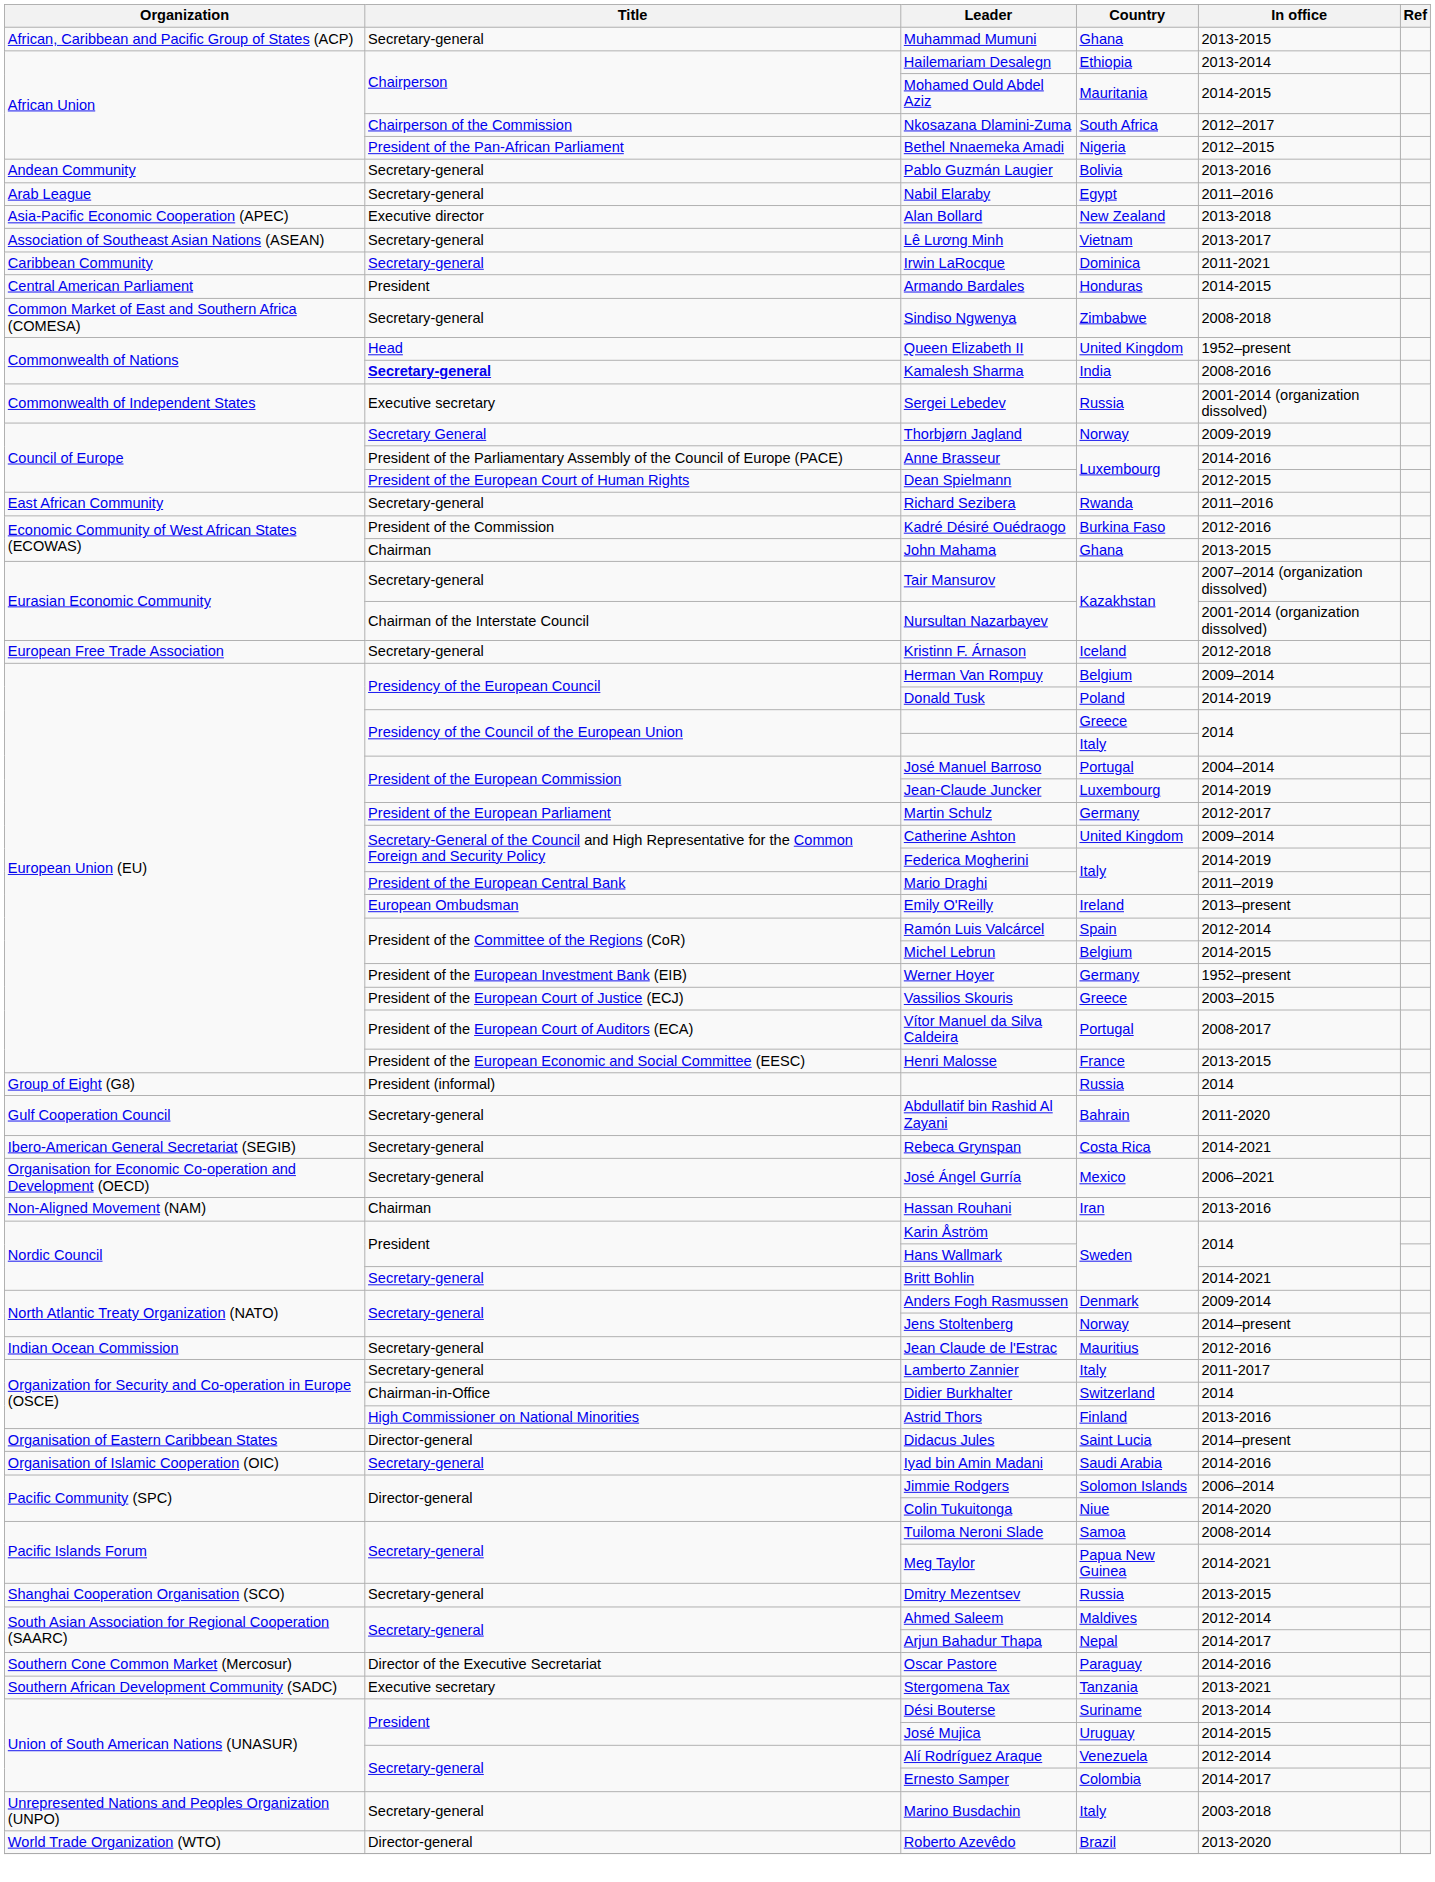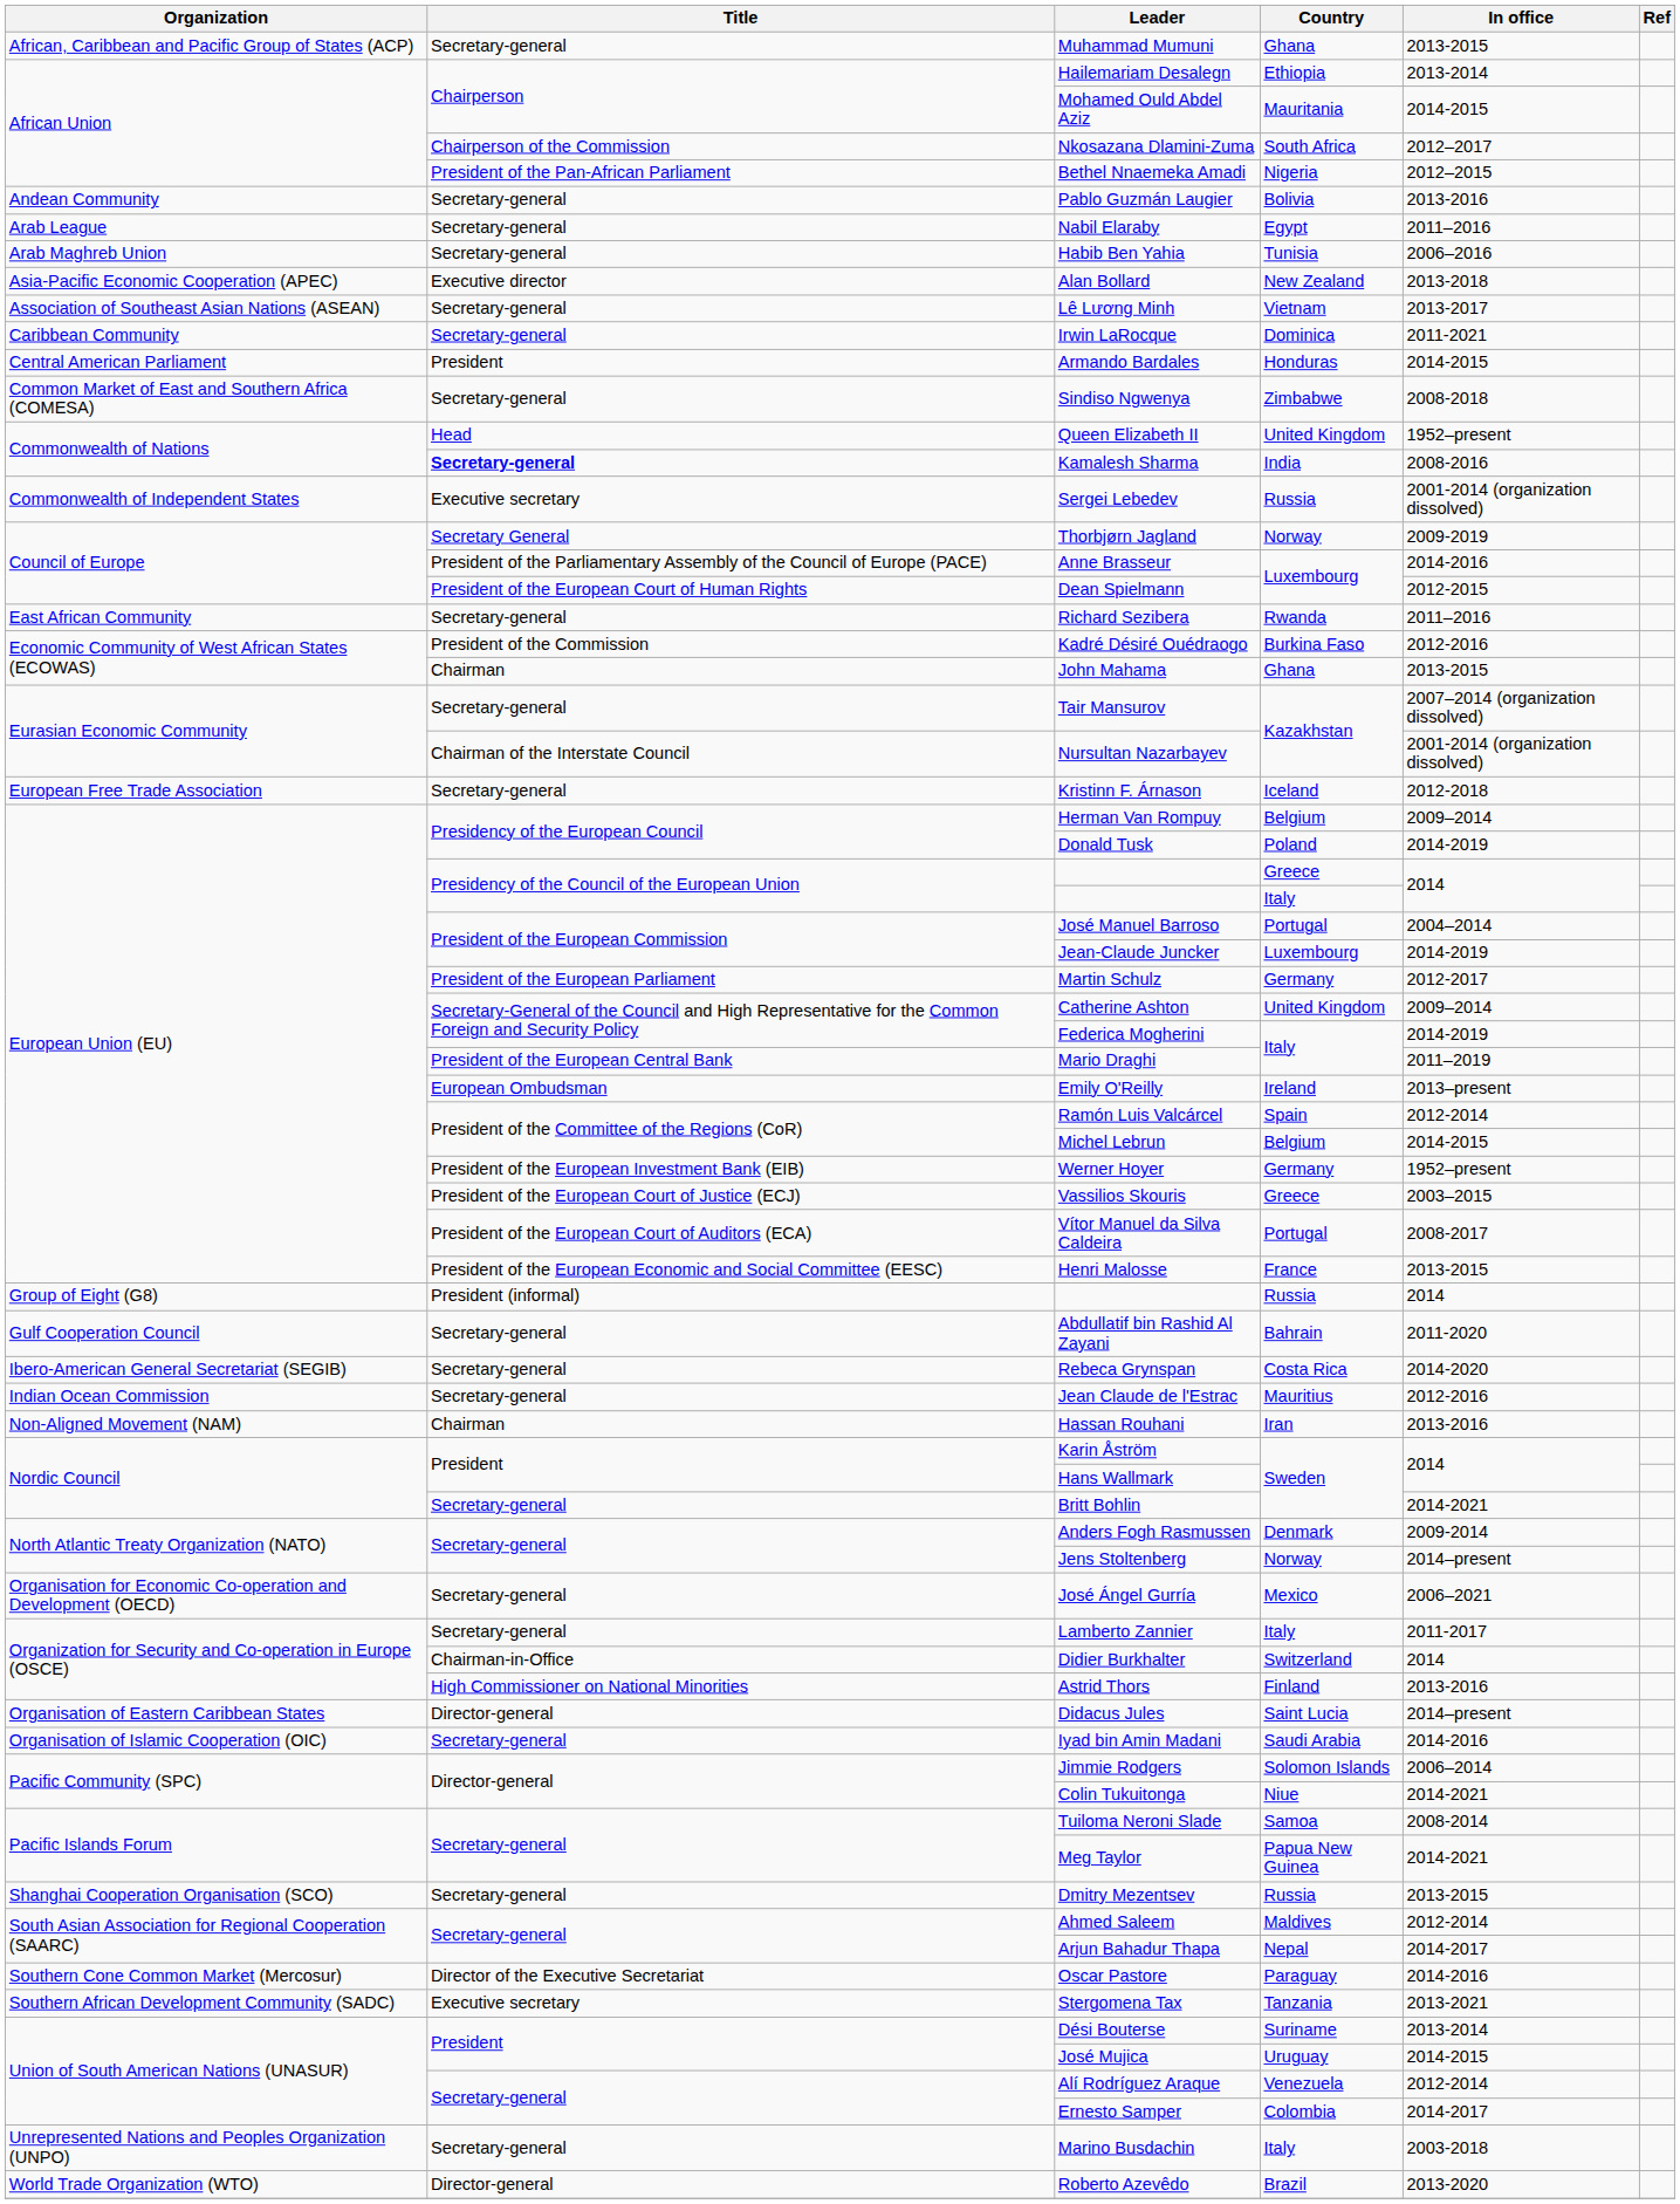+ row: Arab Maghreb Union | Secretary-general | Habib Ben Yahia | Tunisia | 2006–2016
Rebeca Grynspan | In office: 2014-2021 -> 2014-2020
rows swapped: Jean Claude de l'Estrac <-> José Ángel Gurría
Colin Tukuitonga | In office: 2014-2020 -> 2014-2021
